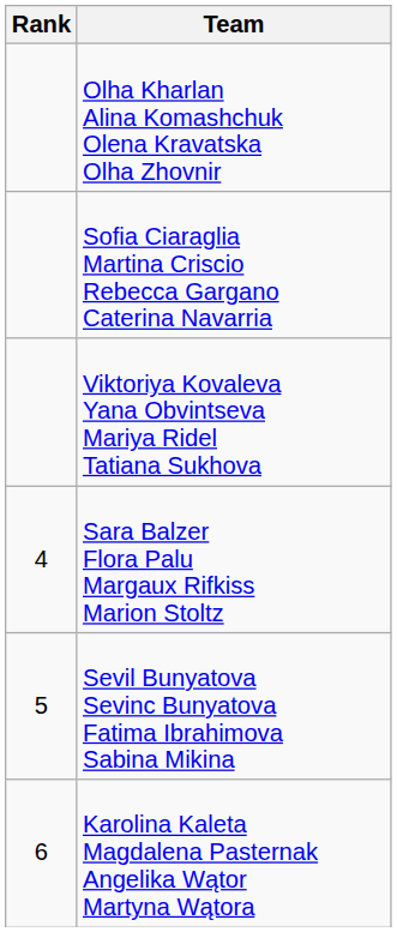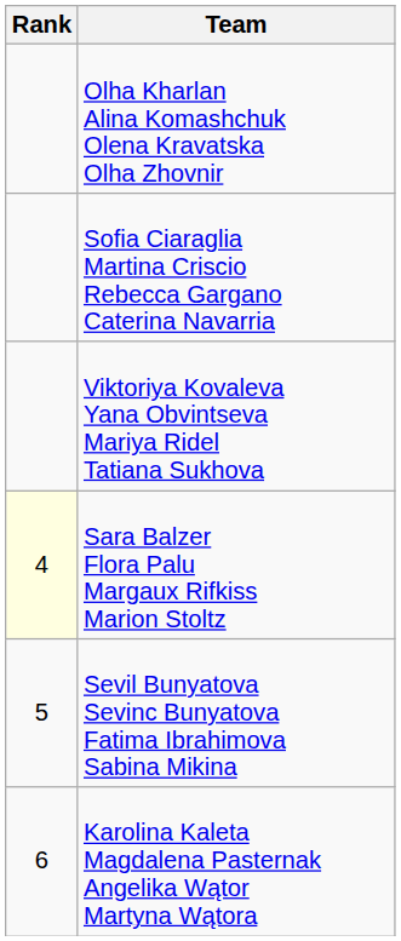Sara Balzer Flora Palu Margaux Rifkiss Marion Stoltz | Rank: no background -> lightyellow background
